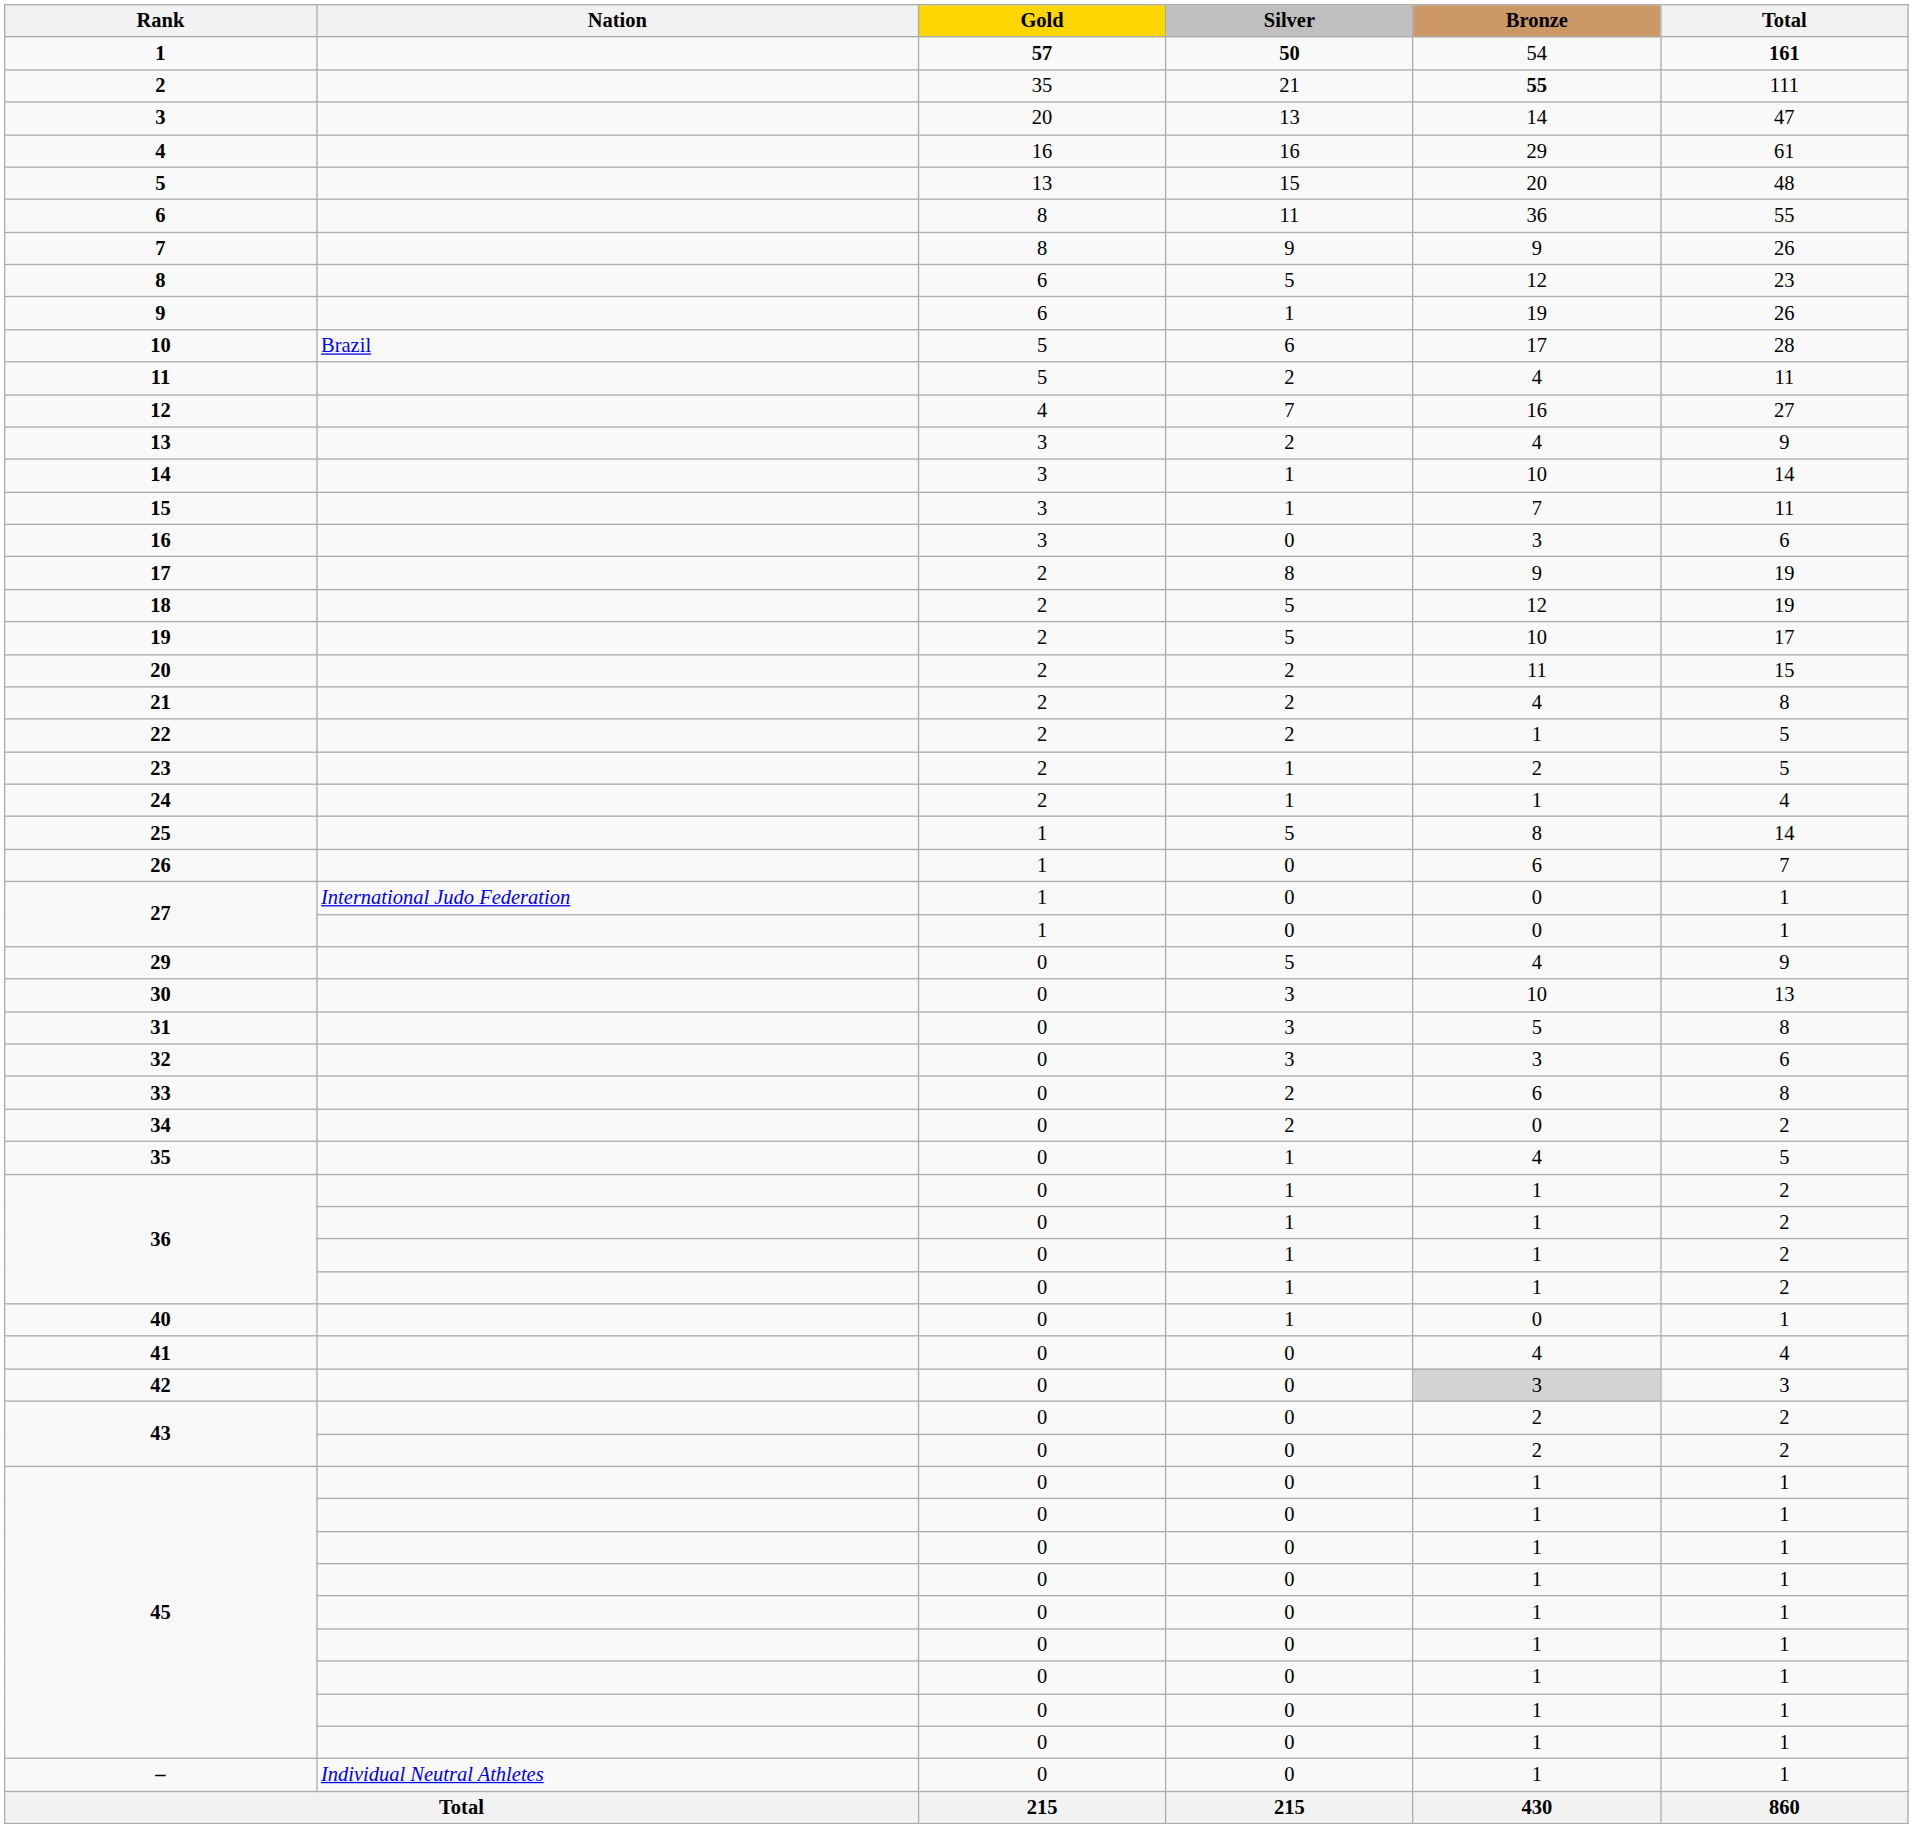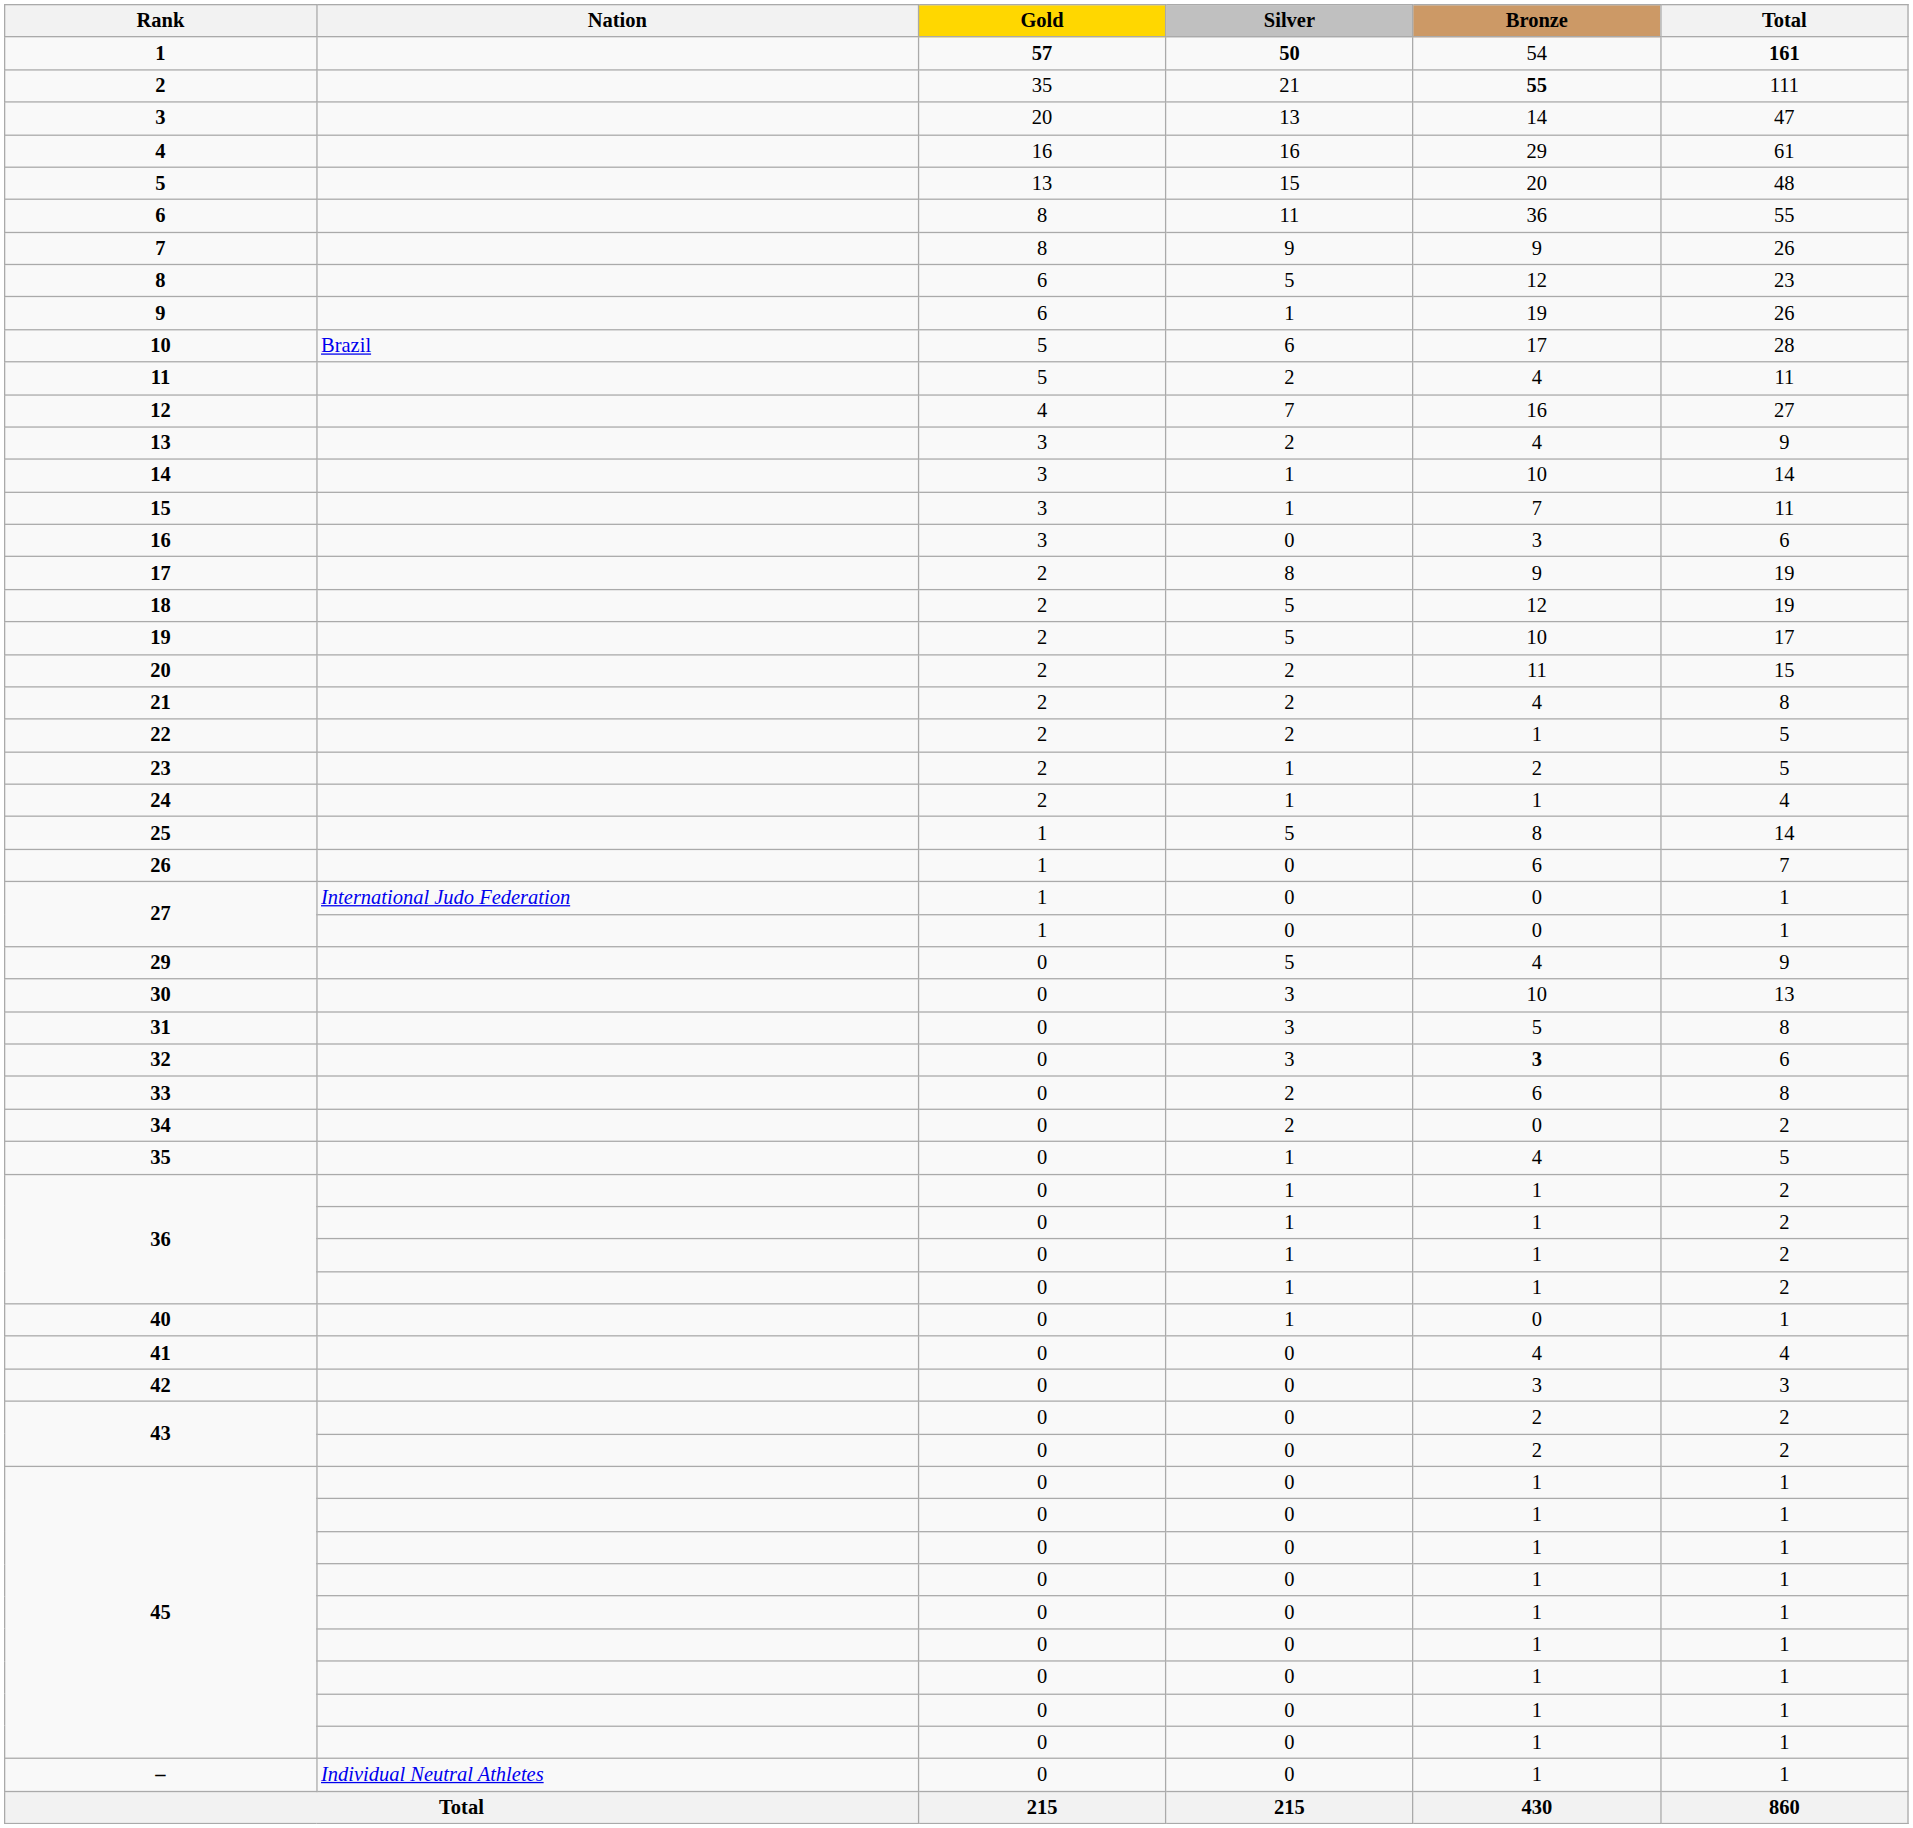32 | Bronze: normal -> bold
42 | Bronze: lightgrey background -> no background
